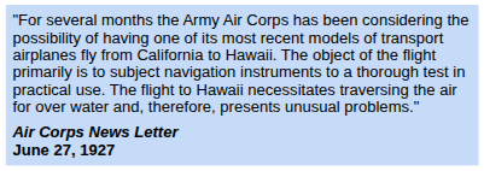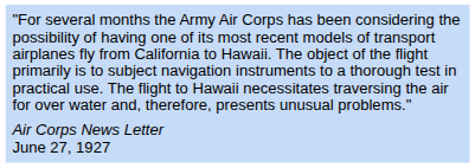row 2 | column 1: bold -> normal
